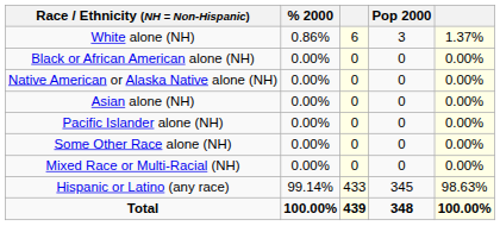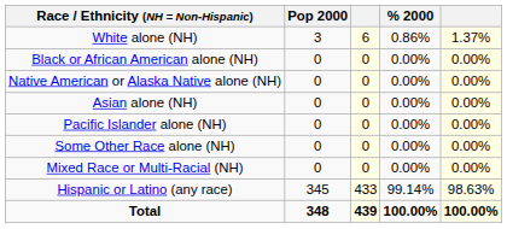columns swapped: Pop 2000 <-> % 2000
